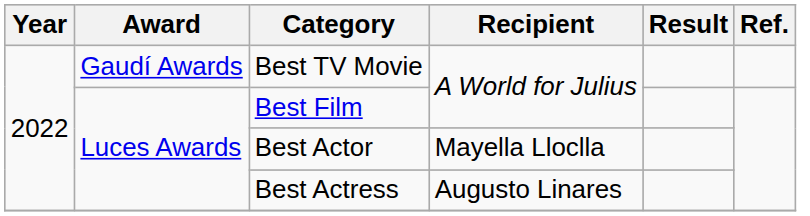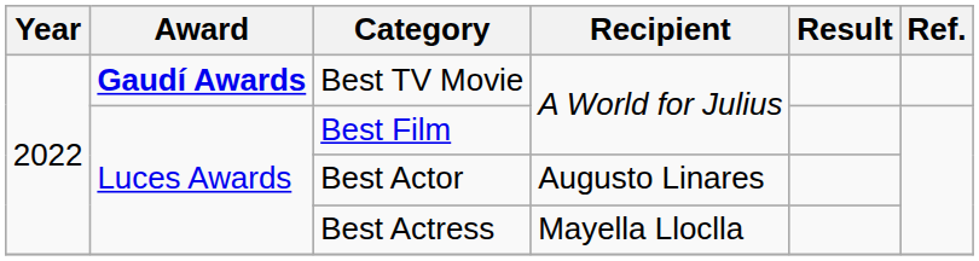Best TV Movie | Award: normal -> bold
Best Actor | Recipient: Mayella Lloclla -> Augusto Linares
Best Actress | Recipient: Augusto Linares -> Mayella Lloclla
